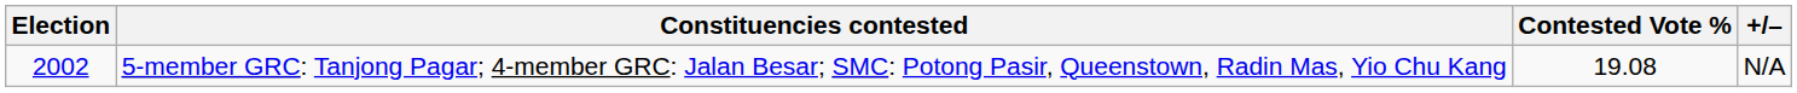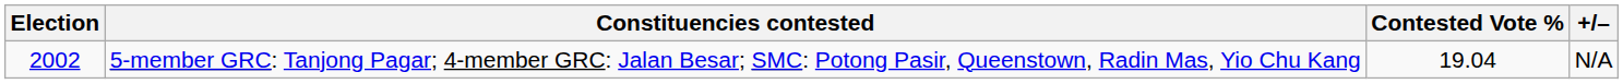row 2 | Contested Vote %: 19.08 -> 19.04
